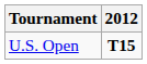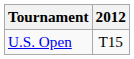U.S. Open | 2012: bold -> normal
